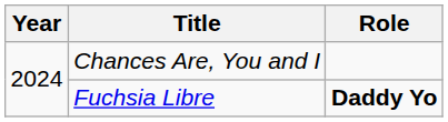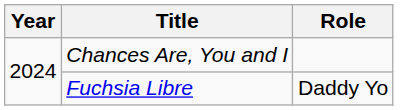Fuchsia Libre | Role: bold -> normal
